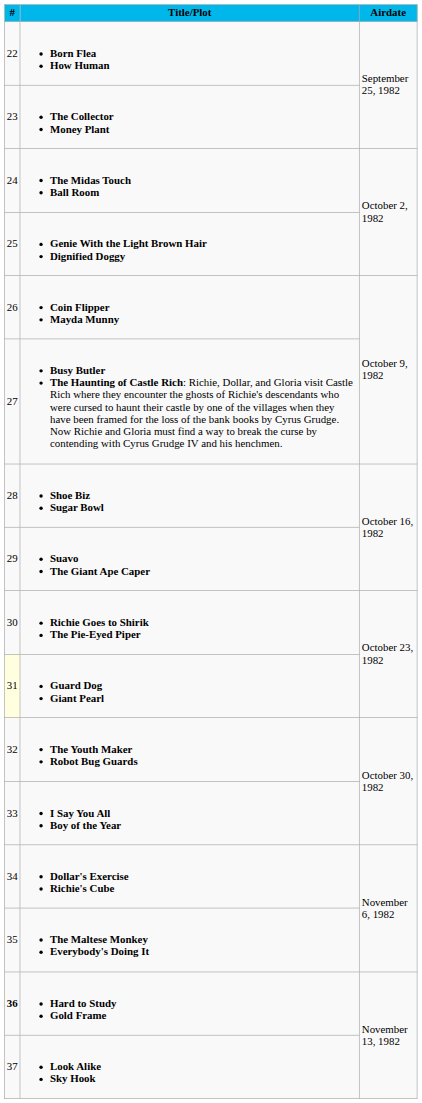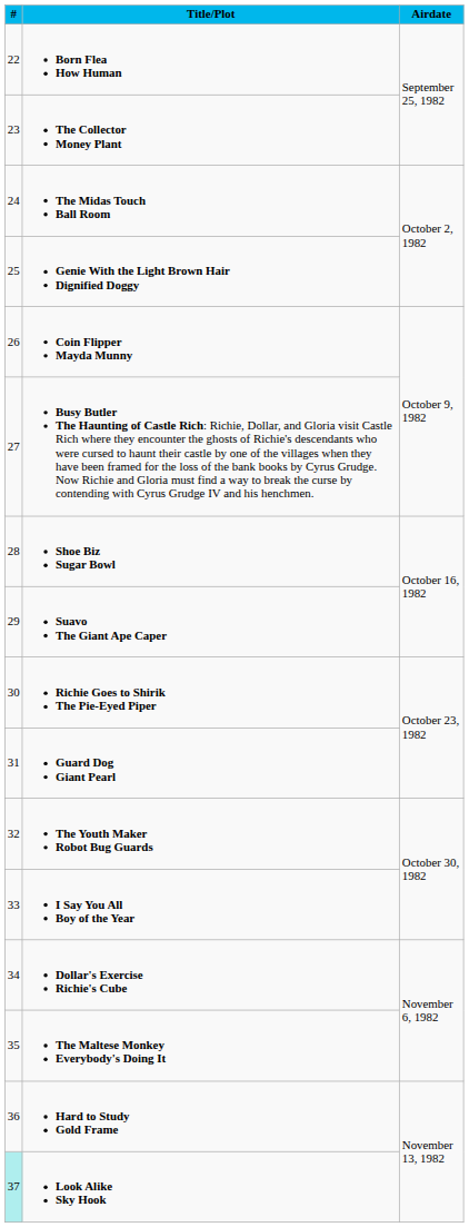Guard Dog Giant Pearl | #: lightyellow background -> no background
Hard to Study Gold Frame | #: bold -> normal
Look Alike Sky Hook | #: no background -> paleturquoise background
